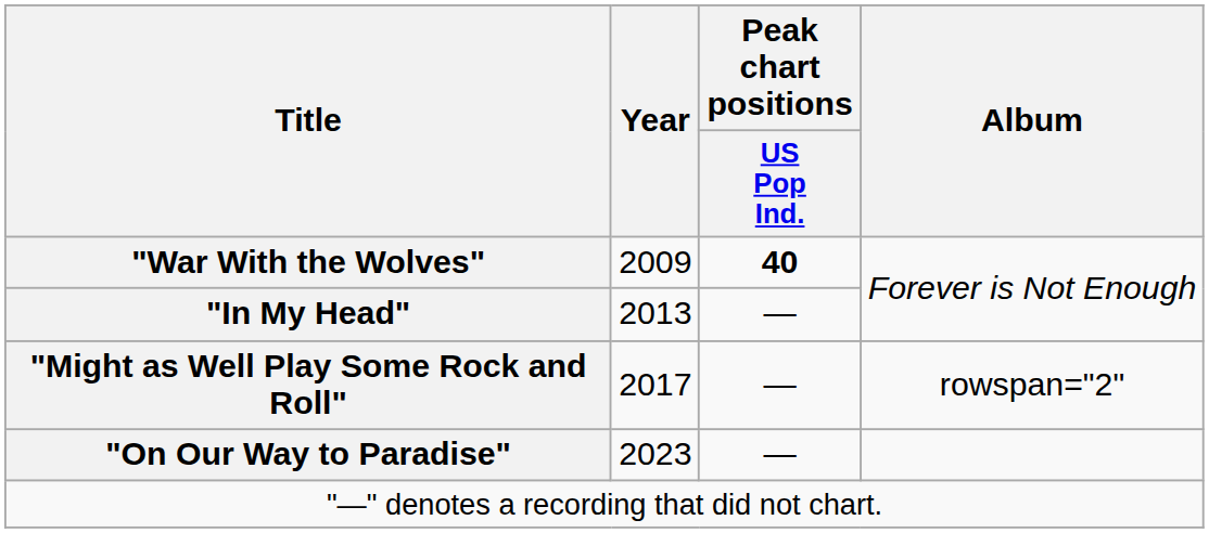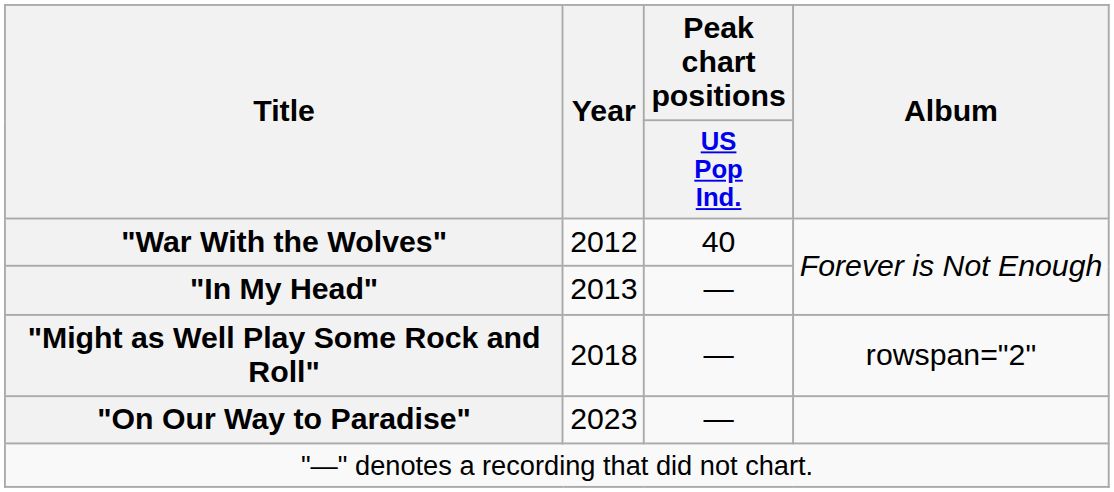"War With the Wolves" | Year: 2009 -> 2012
"War With the Wolves" | Peak chart positions / US Pop Ind.: bold -> normal
"Might as Well Play Some Rock and Roll" | Year: 2017 -> 2018
